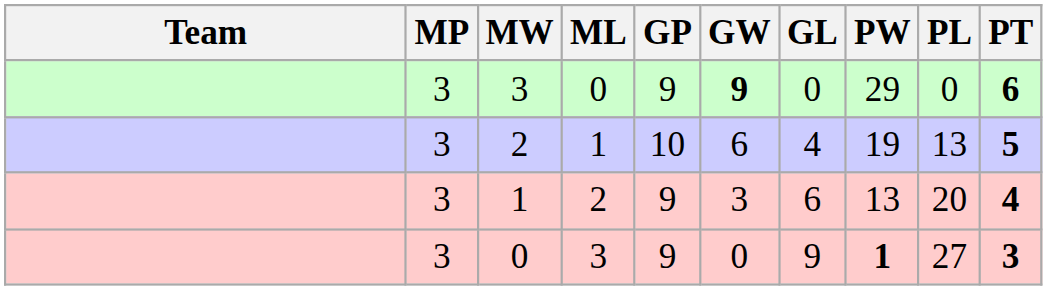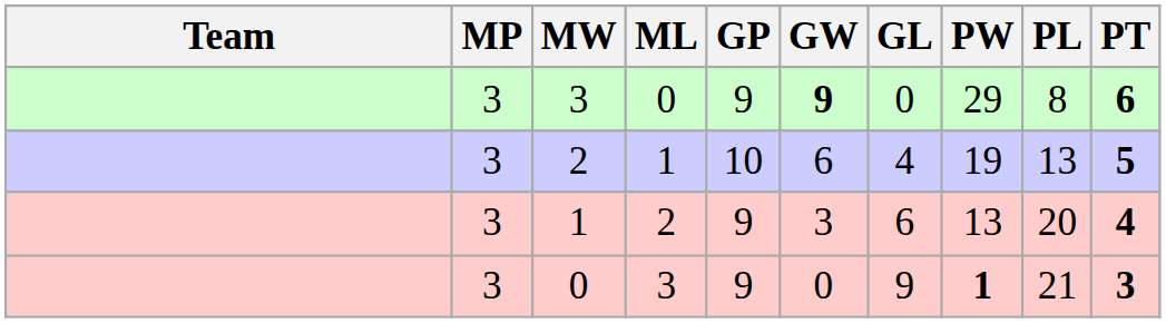row 2 | PL: 0 -> 8
row 5 | PL: 27 -> 21
